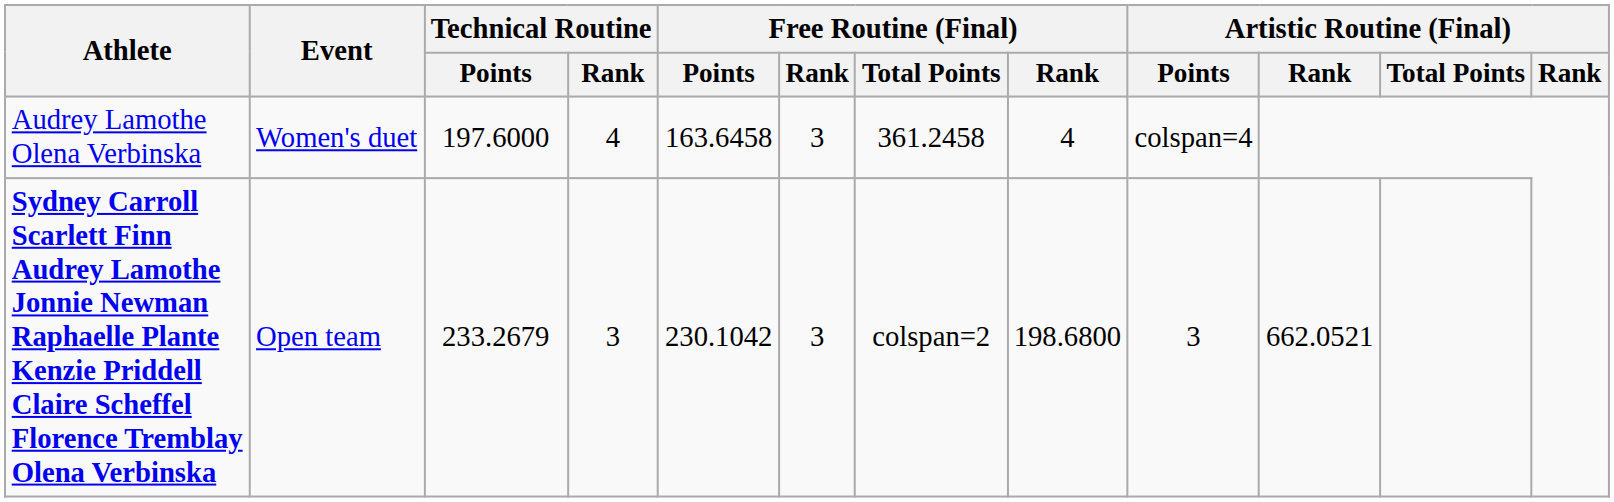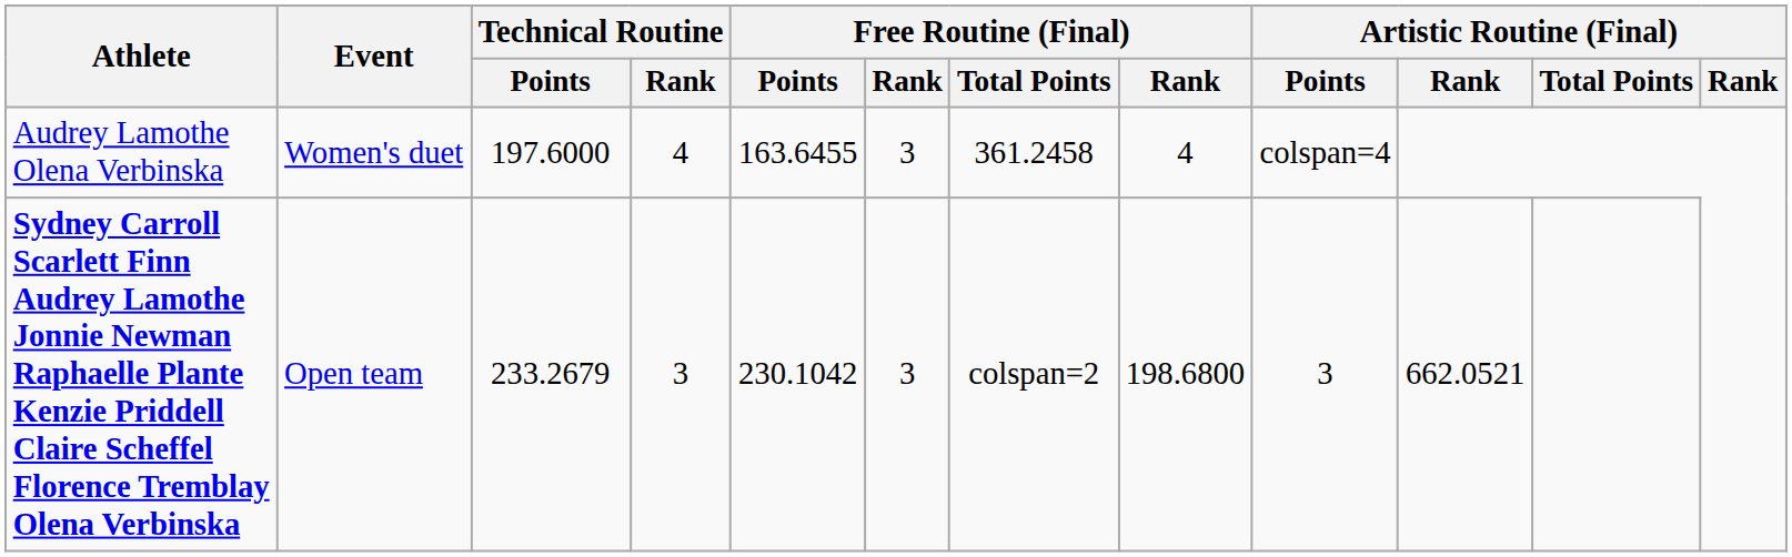Audrey Lamothe Olena Verbinska | Free Routine (Final) / Points: 163.6458 -> 163.6455
